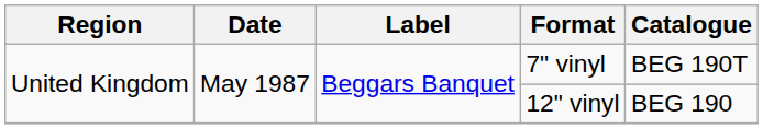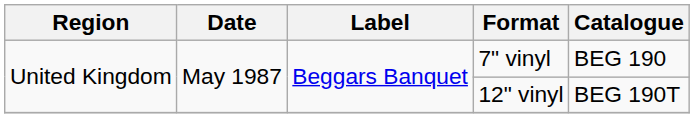7" vinyl | Catalogue: BEG 190T -> BEG 190
12" vinyl | Catalogue: BEG 190 -> BEG 190T
